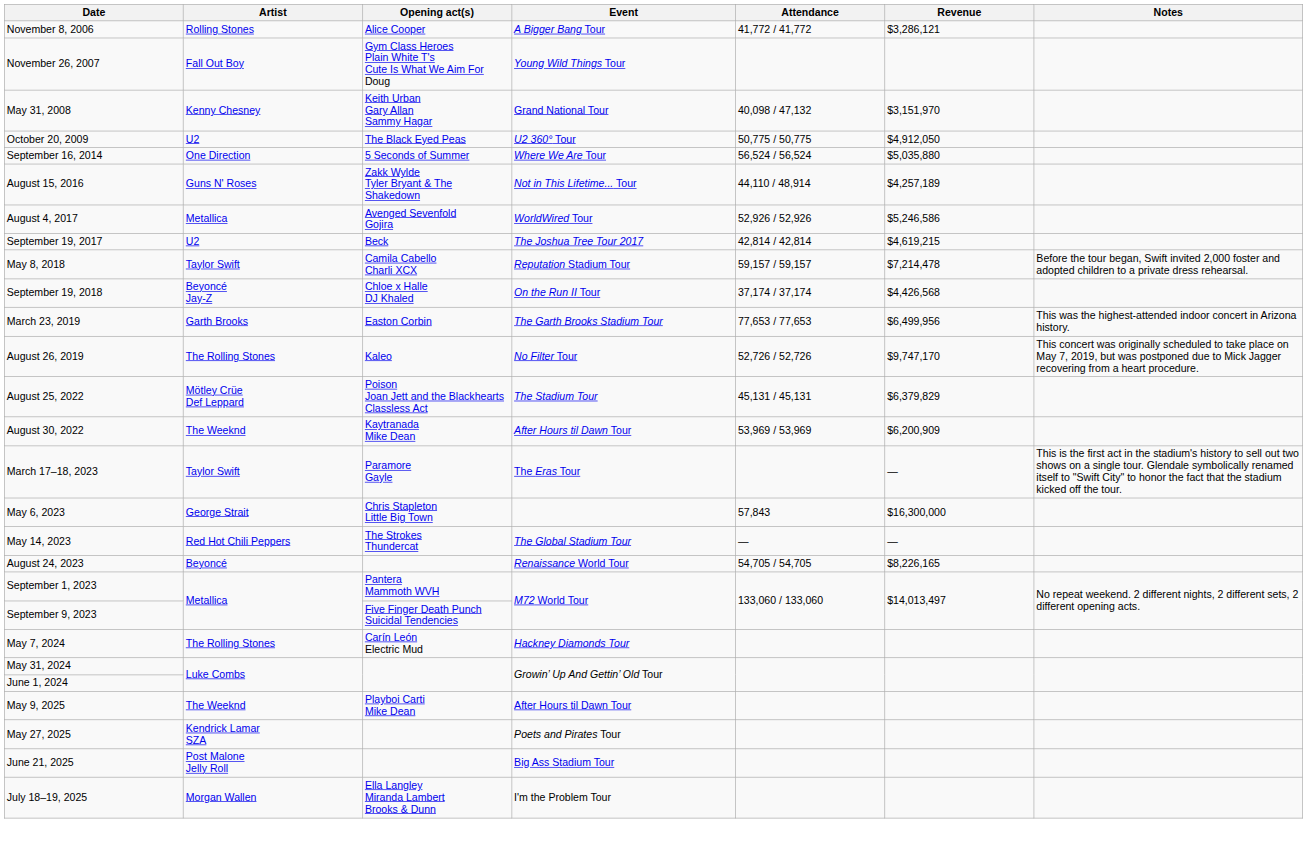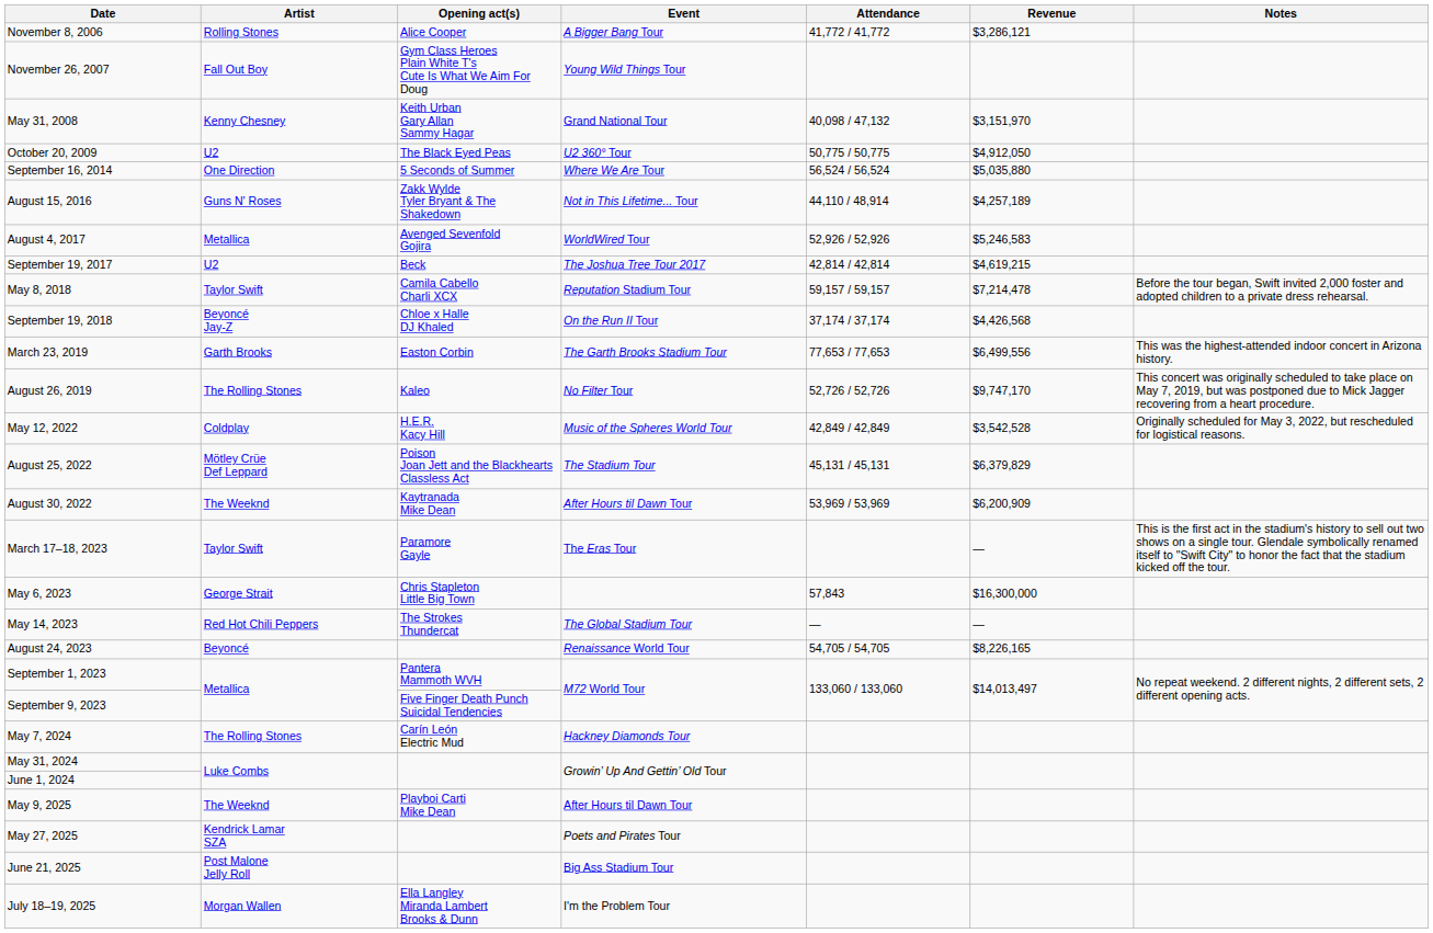August 4, 2017 | Revenue: $5,246,586 -> $5,246,583
March 23, 2019 | Revenue: $6,499,956 -> $6,499,556
+ row: May 12, 2022 | Coldplay | H.E.R. Kacy Hill | Music of the Spheres World Tour | 42,849 / 42,849 | $3,542,528 | Originally scheduled for May 3, 2022, but rescheduled for logistical reasons.
